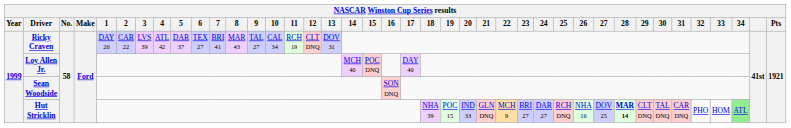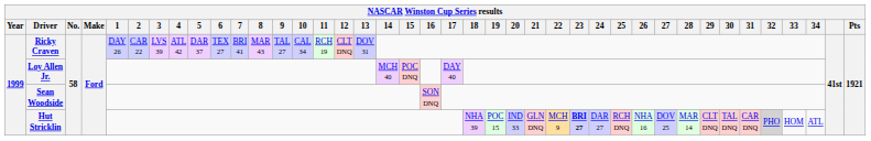Hut Stricklin | 23: normal -> bold
Hut Stricklin | 28: bold -> normal
Hut Stricklin | 32: no background -> lightgrey background
Hut Stricklin | 34: lightgreen background -> no background
